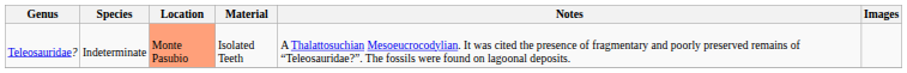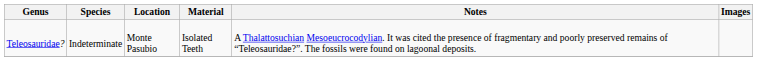Teleosauridae? | Location: lightsalmon background -> no background
